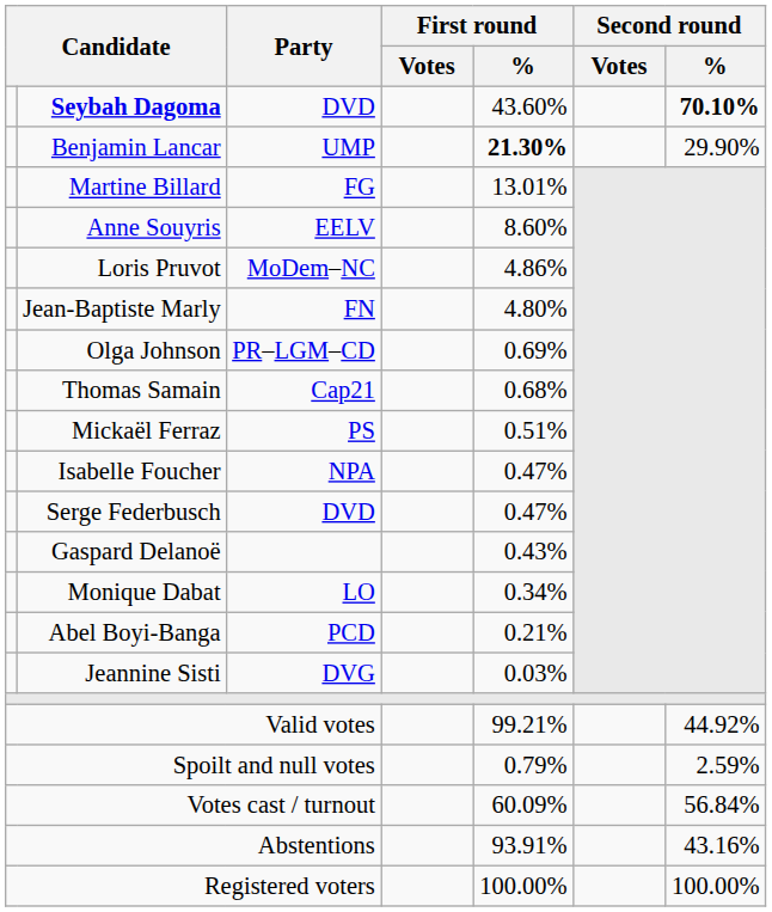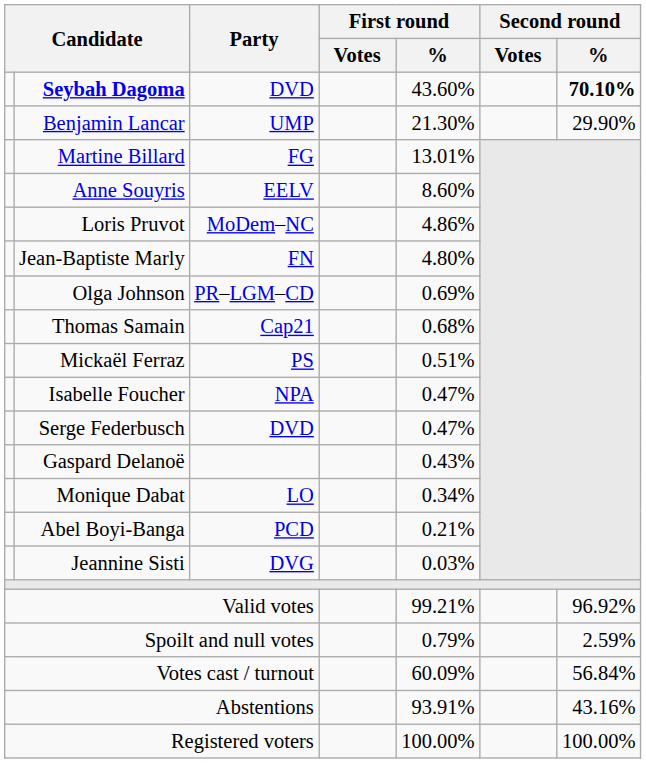Benjamin Lancar | First round / %: bold -> normal
Valid votes | Second round / %: 44.92% -> 96.92%
